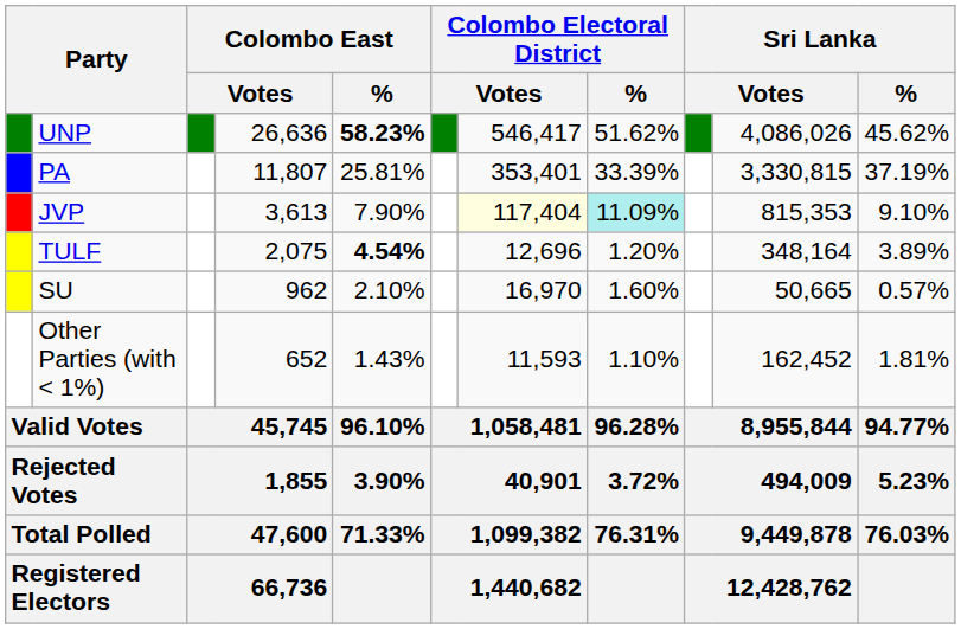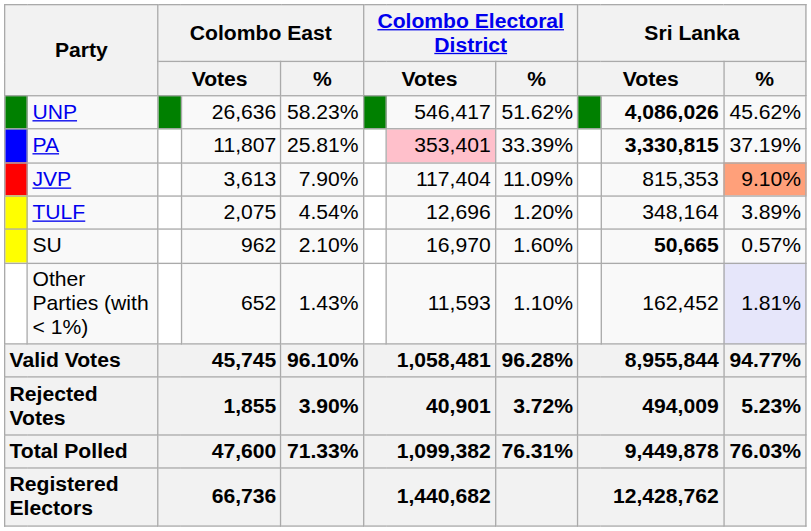UNP | Colombo East / %: bold -> normal
UNP | column 10: normal -> bold
PA | column 7: no background -> pink background
PA | column 10: normal -> bold
JVP | column 7: lightyellow background -> no background
JVP | Colombo Electoral District / %: paleturquoise background -> no background
JVP | Sri Lanka / %: no background -> lightsalmon background
TULF | Colombo East / %: bold -> normal
SU | column 10: normal -> bold
Other Parties (with < 1%) | Sri Lanka / %: no background -> lavender background
